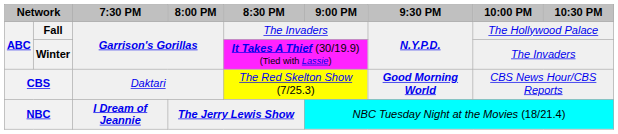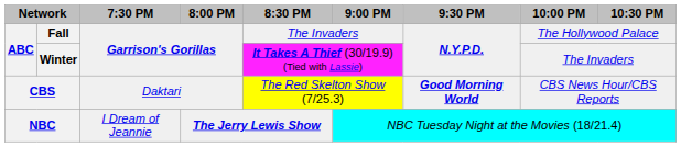NBC | 7:30 PM: bold -> normal
